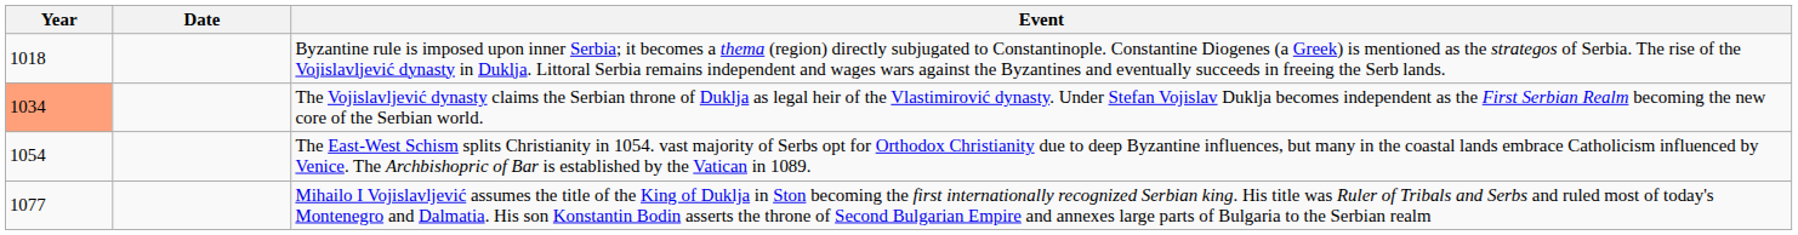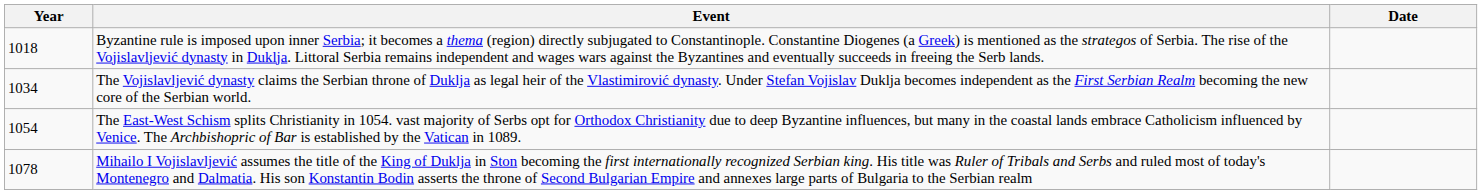columns swapped: Date <-> Event
row 3 | Year: lightsalmon background -> no background
row 5 | Year: 1077 -> 1078
